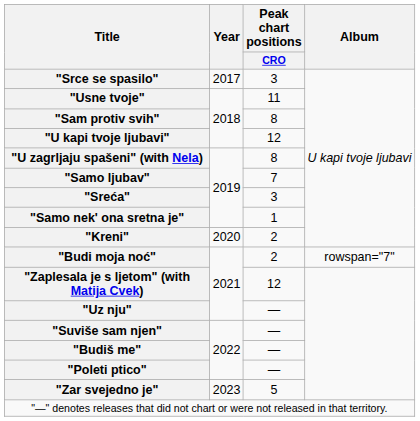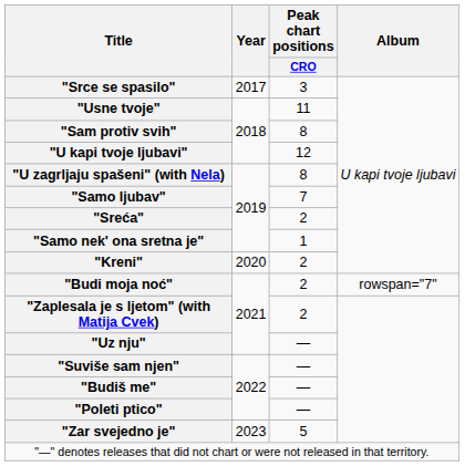"Sreća" | Peak chart positions / CRO: 3 -> 2
"Zaplesala je s ljetom" (with Matija Cvek) | Peak chart positions / CRO: 12 -> 2
